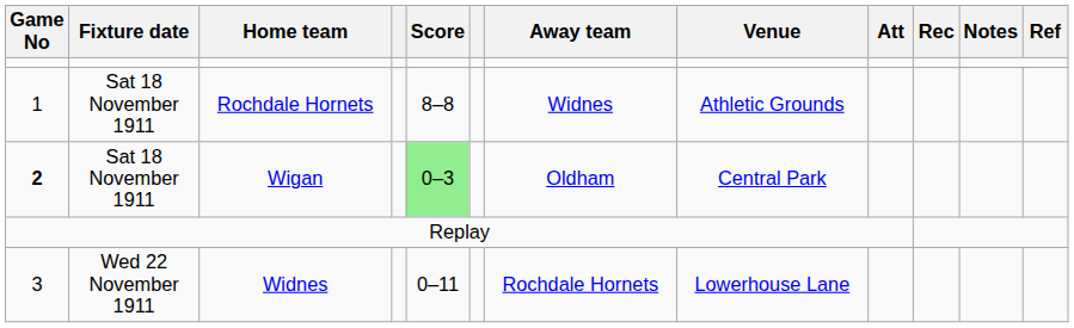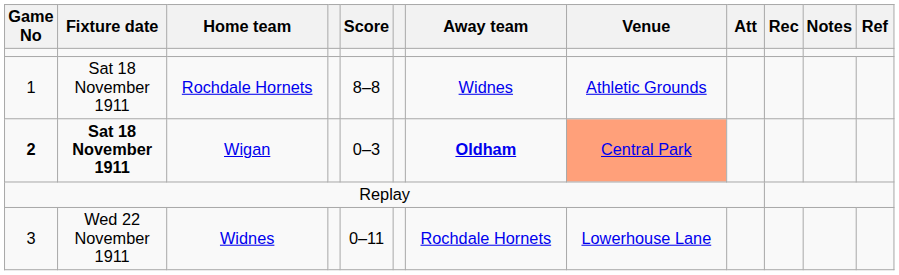Wigan | Fixture date: normal -> bold
Wigan | Score: lightgreen background -> no background
Wigan | Away team: normal -> bold
Wigan | Venue: no background -> lightsalmon background
